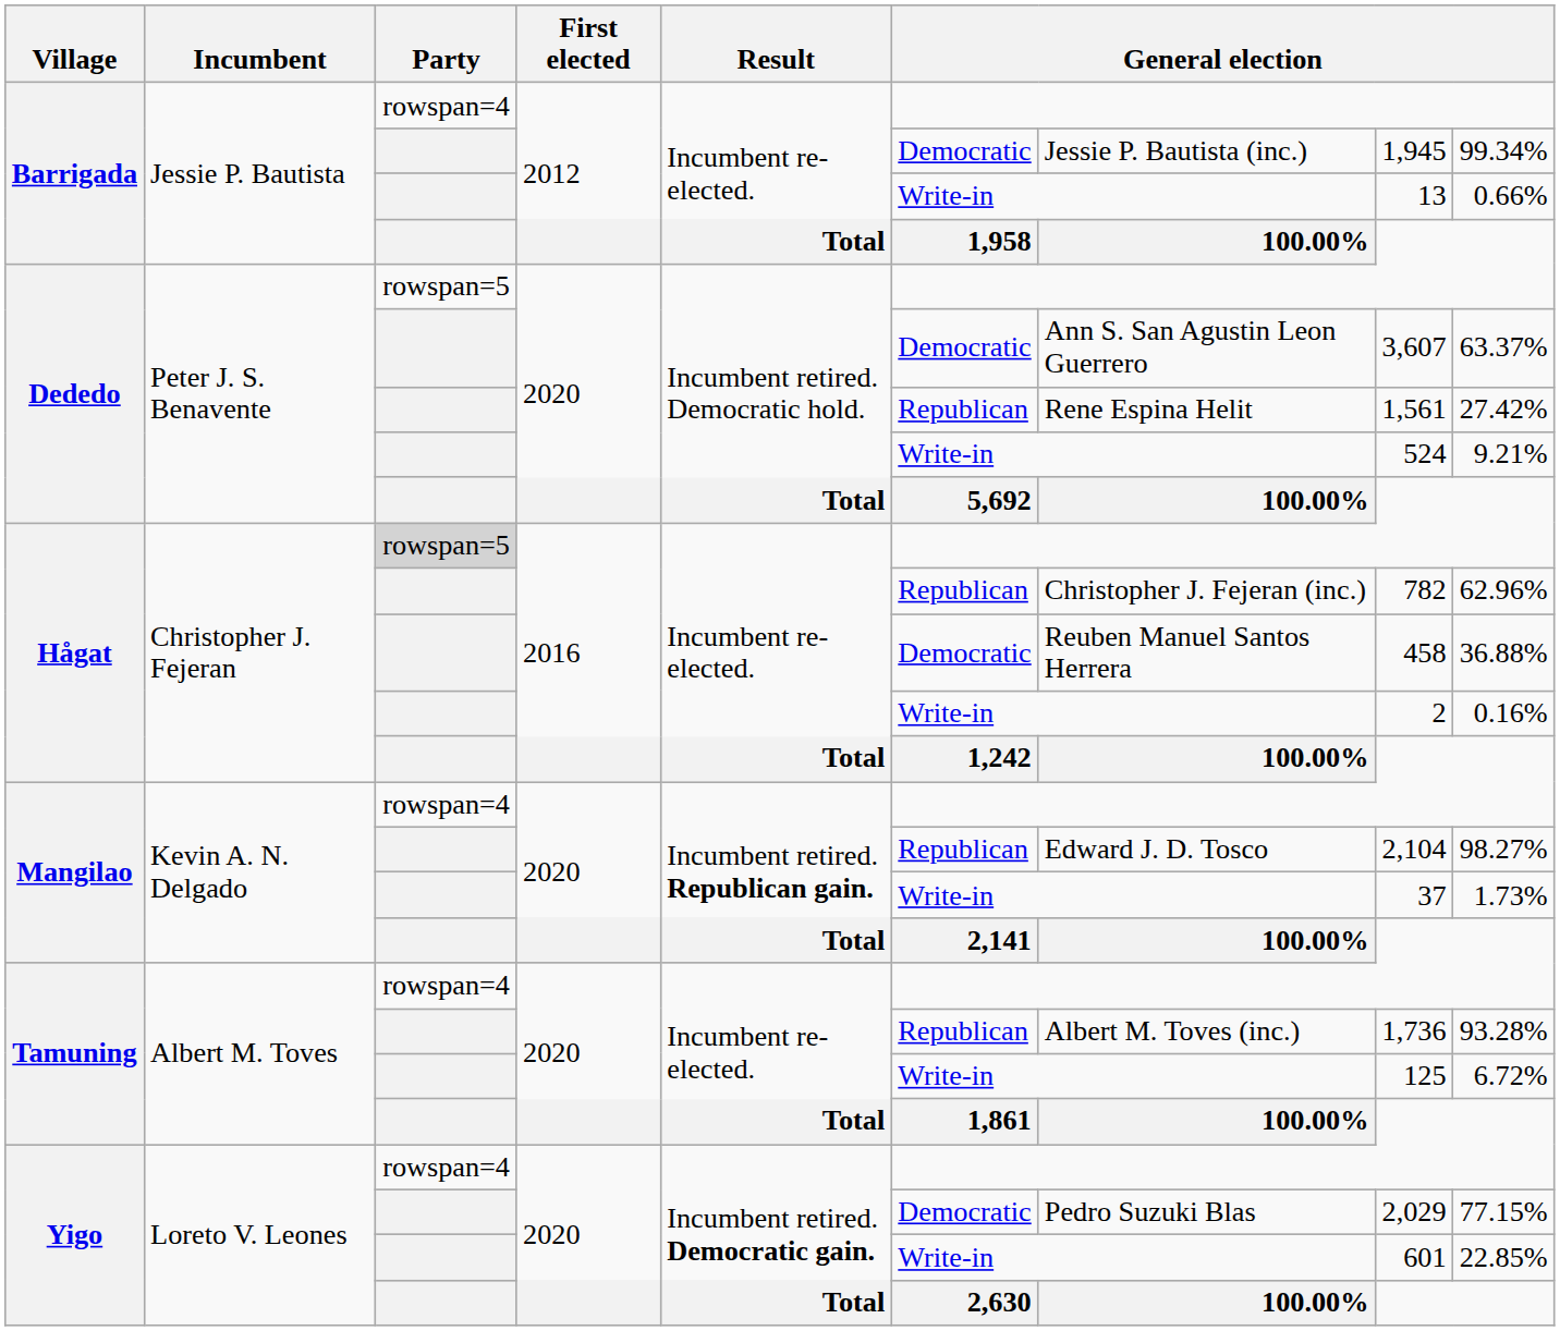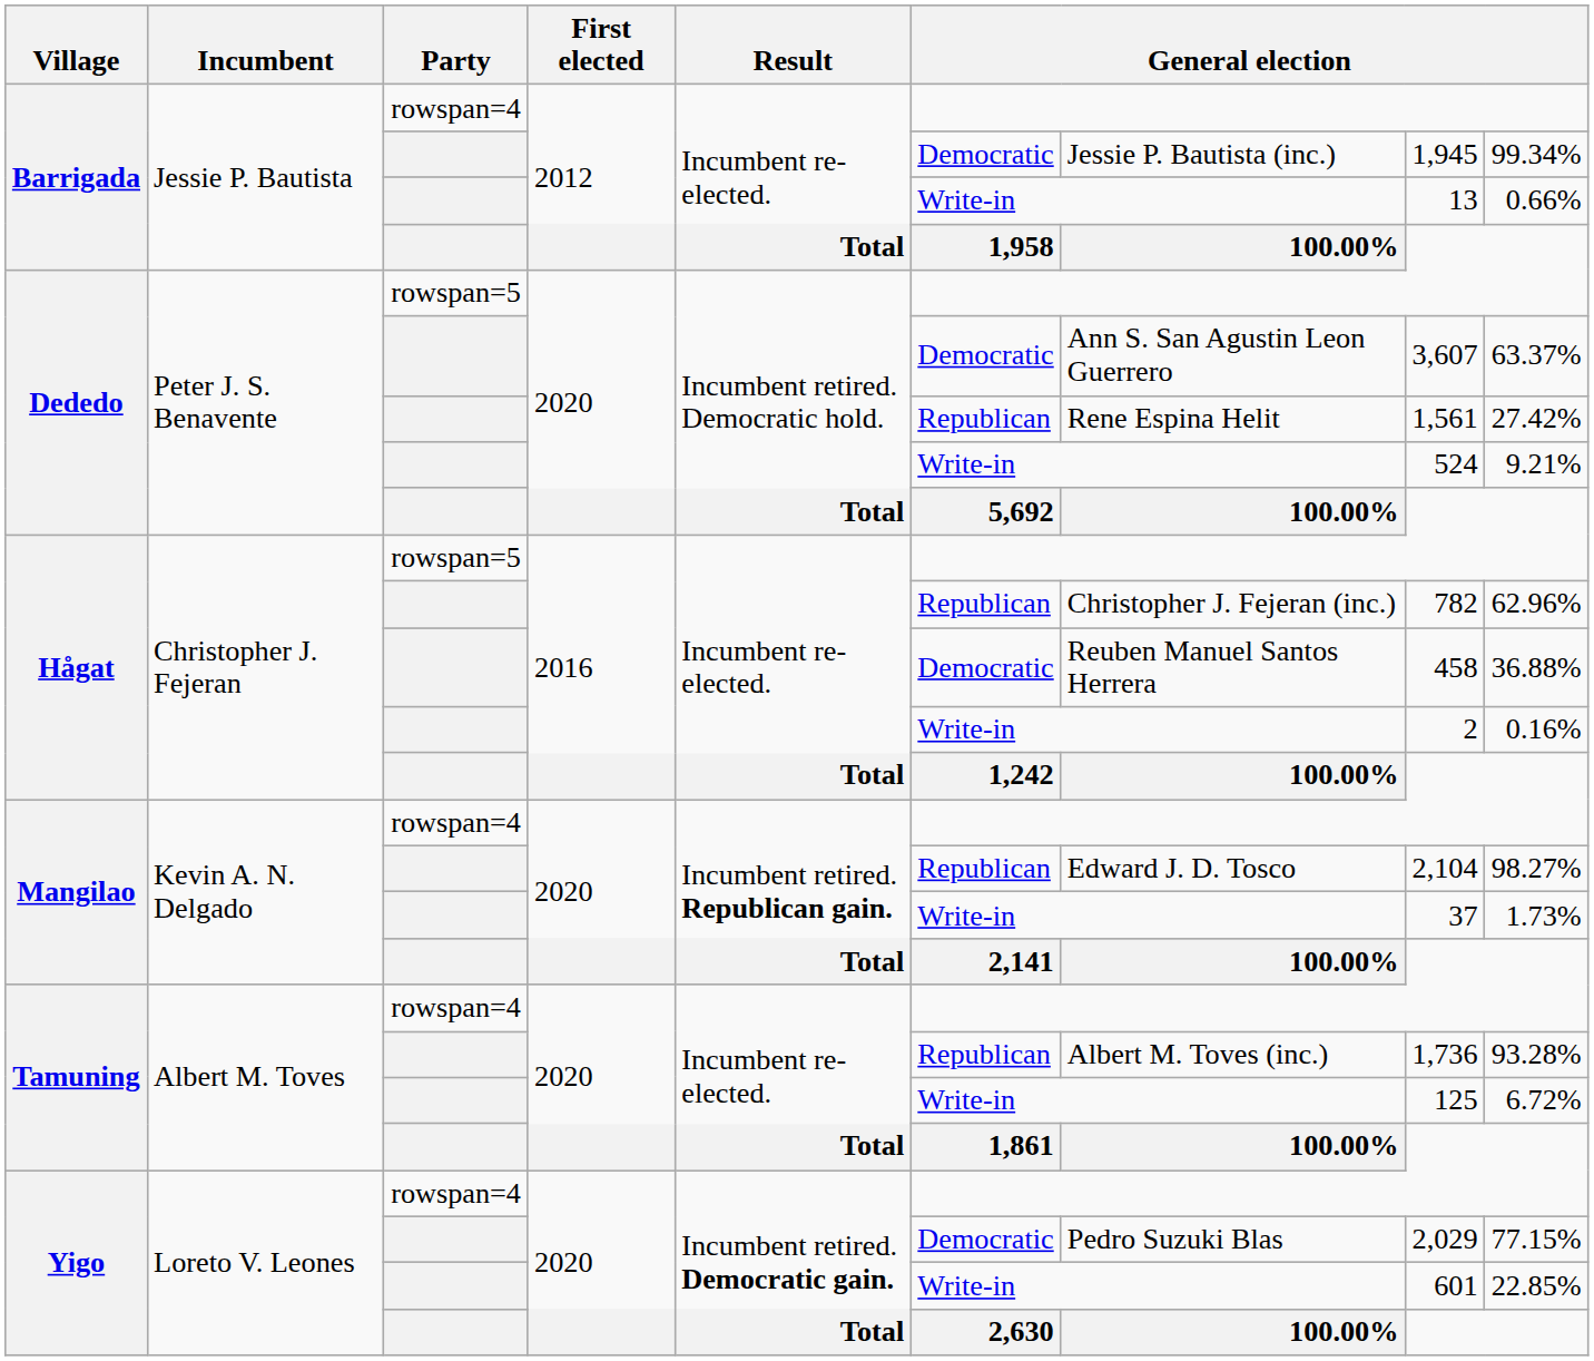Hågat / rowspan=5 | Party: lightgrey background -> no background
